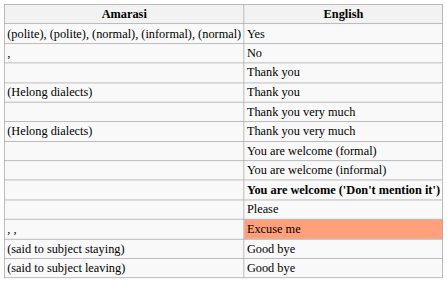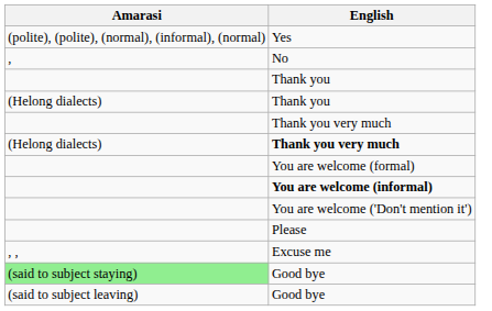row 7 | English: normal -> bold
row 9 | English: normal -> bold
row 10 | English: bold -> normal
row 12 | English: lightsalmon background -> no background
row 13 | Amarasi: no background -> lightgreen background
